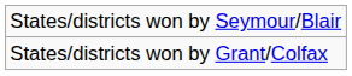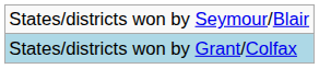row 2 | column 1: no background -> lightblue background
